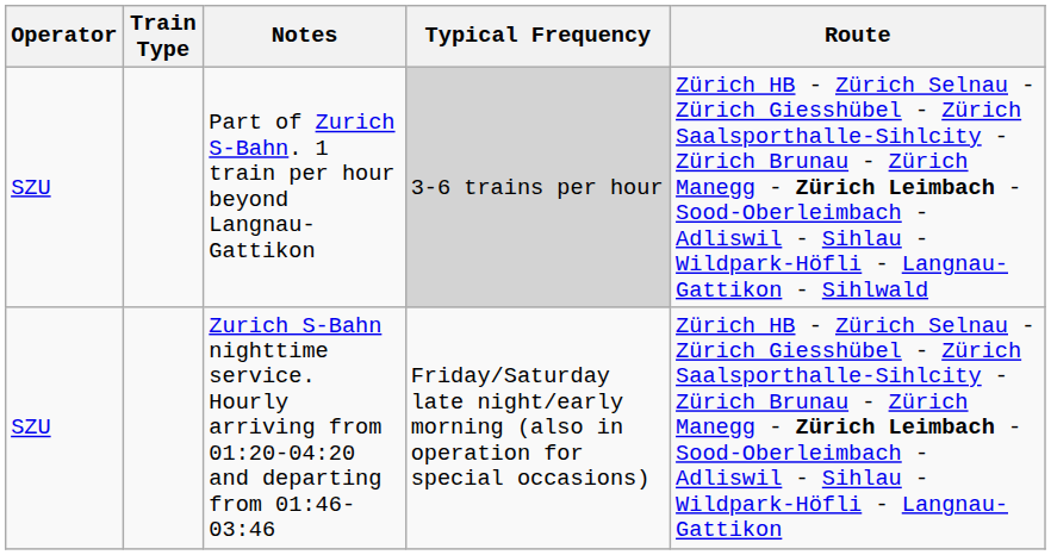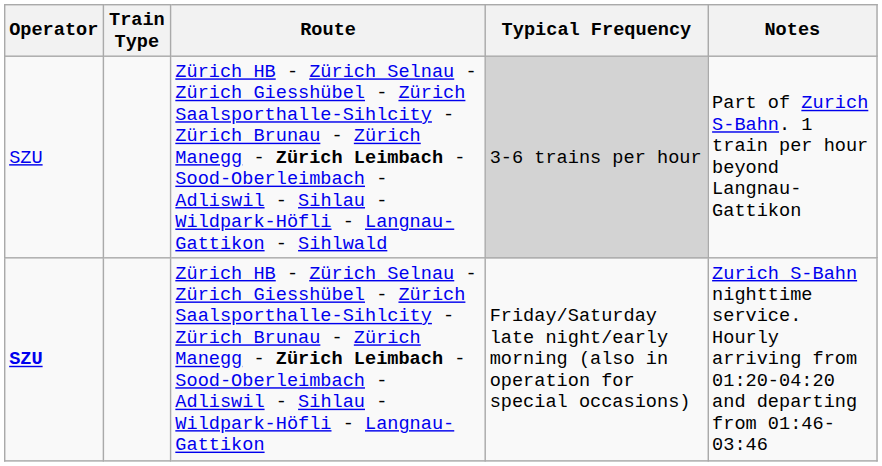columns swapped: Route <-> Notes
row 3 | Operator: normal -> bold
